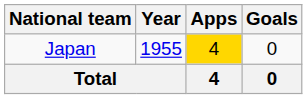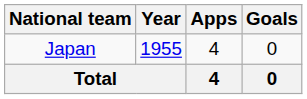Japan | Apps: gold background -> no background
